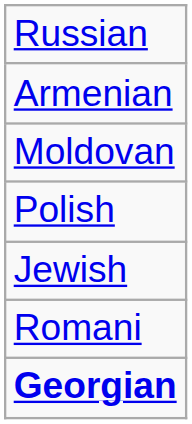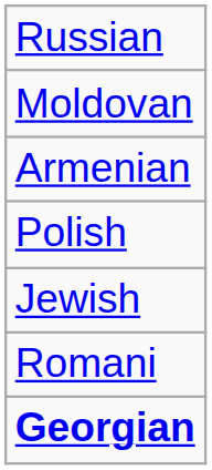row 2 | column 1: Armenian -> Moldovan
row 3 | column 1: Moldovan -> Armenian
